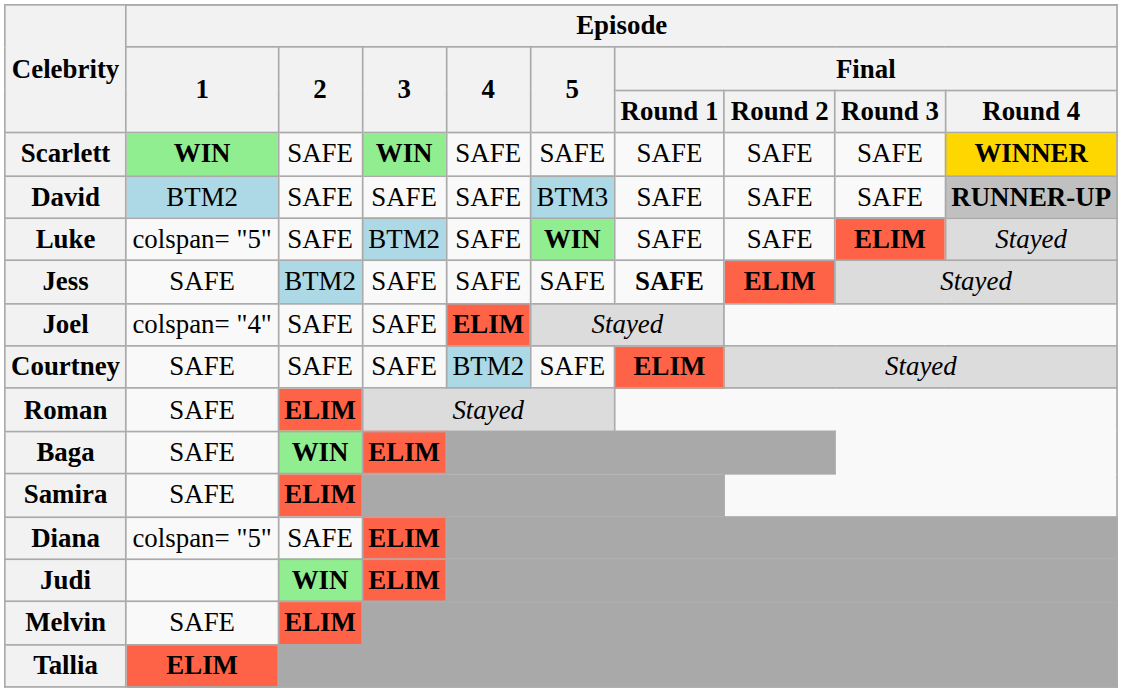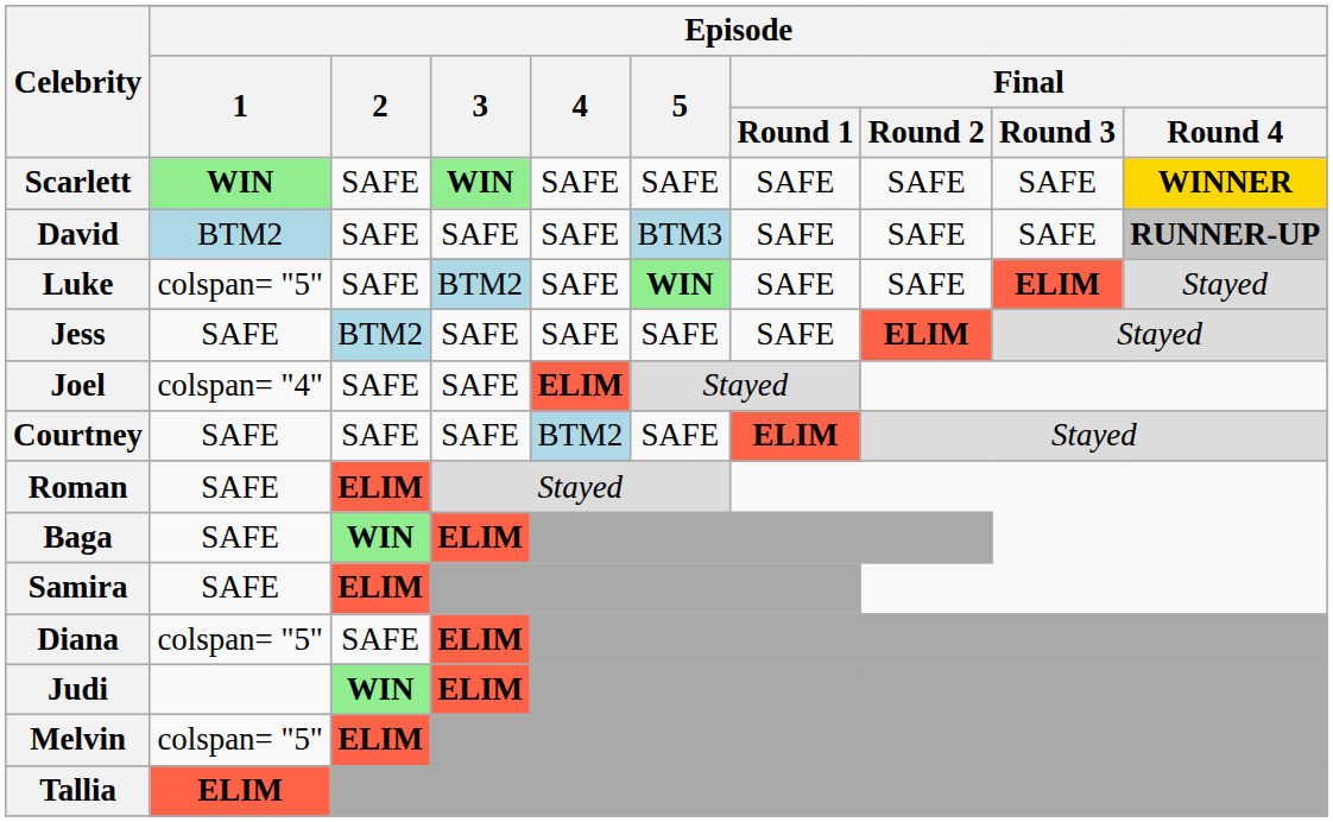Jess | Episode / Final / Round 1: bold -> normal
Melvin | Episode / 1: SAFE -> colspan= "5"
